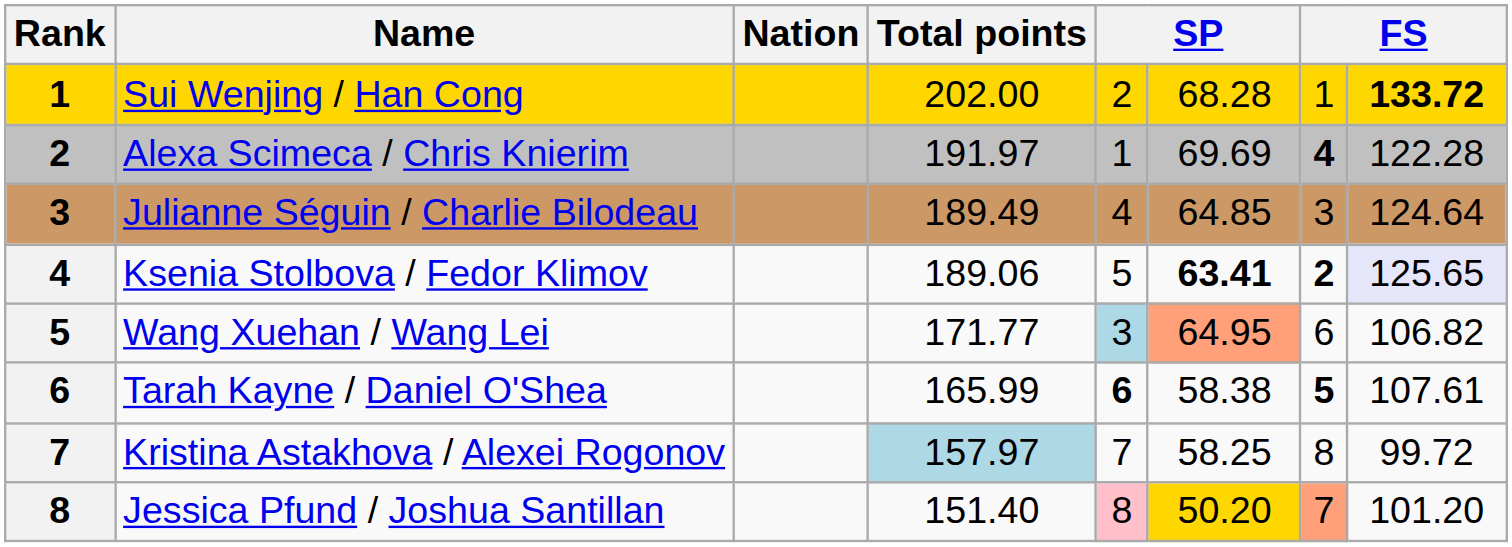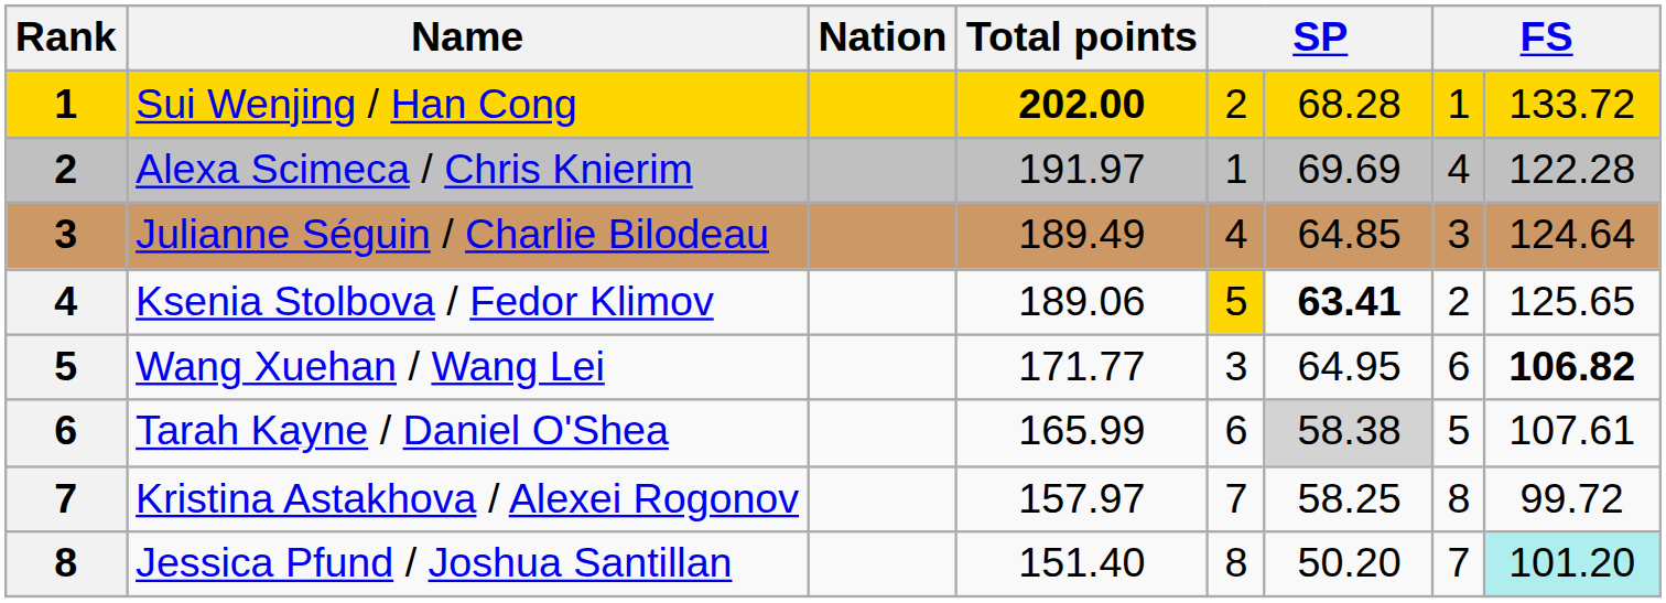Sui Wenjing / Han Cong | Total points: normal -> bold
Sui Wenjing / Han Cong | column 8: bold -> normal
Alexa Scimeca / Chris Knierim | column 7: bold -> normal
Ksenia Stolbova / Fedor Klimov | column 5: no background -> gold background
Ksenia Stolbova / Fedor Klimov | column 7: bold -> normal
Ksenia Stolbova / Fedor Klimov | column 8: lavender background -> no background
Wang Xuehan / Wang Lei | column 5: lightblue background -> no background
Wang Xuehan / Wang Lei | column 6: lightsalmon background -> no background
Wang Xuehan / Wang Lei | column 8: normal -> bold
Tarah Kayne / Daniel O'Shea | column 5: bold -> normal
Tarah Kayne / Daniel O'Shea | column 6: no background -> lightgrey background
Tarah Kayne / Daniel O'Shea | column 7: bold -> normal
Kristina Astakhova / Alexei Rogonov | Total points: lightblue background -> no background
Jessica Pfund / Joshua Santillan | column 5: pink background -> no background
Jessica Pfund / Joshua Santillan | column 6: gold background -> no background
Jessica Pfund / Joshua Santillan | column 7: lightsalmon background -> no background
Jessica Pfund / Joshua Santillan | column 8: no background -> paleturquoise background
